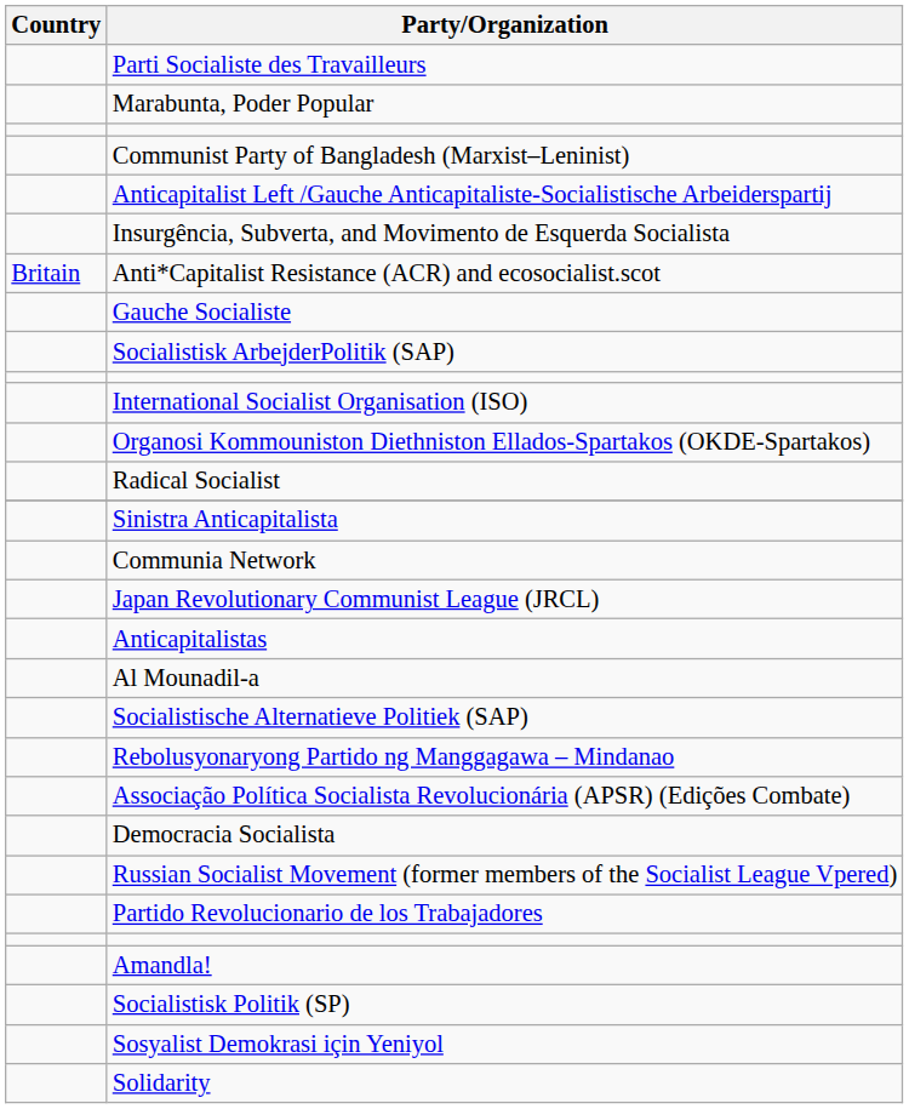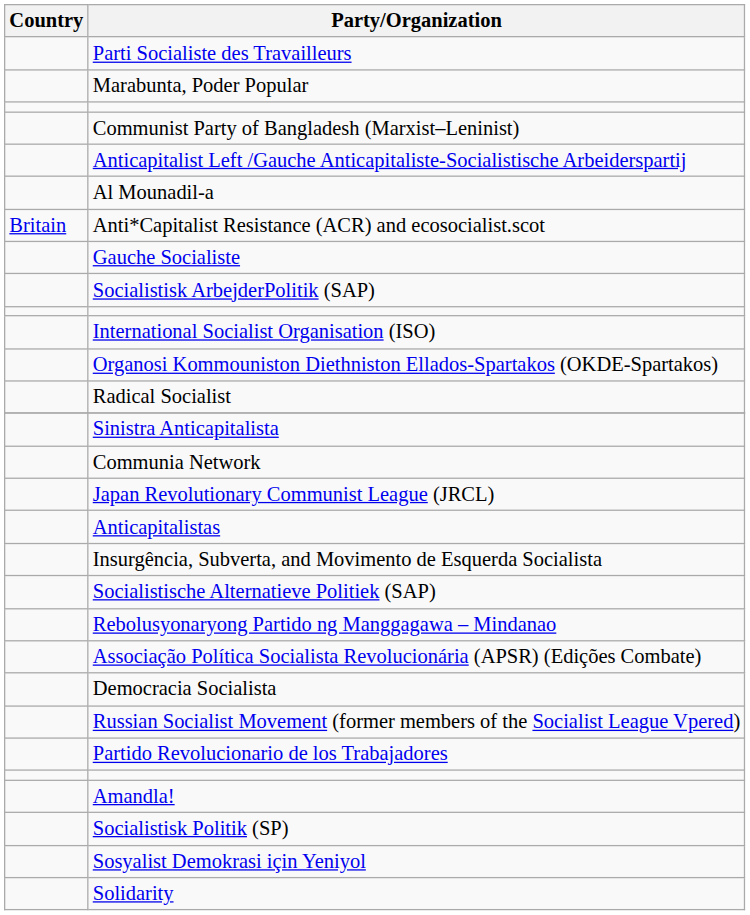row 7 | Party/Organization: Insurgência, Subverta, and Movimento de Esquerda Socialista -> Al Mounadil-a
row 19 | Party/Organization: Al Mounadil-a -> Insurgência, Subverta, and Movimento de Esquerda Socialista
